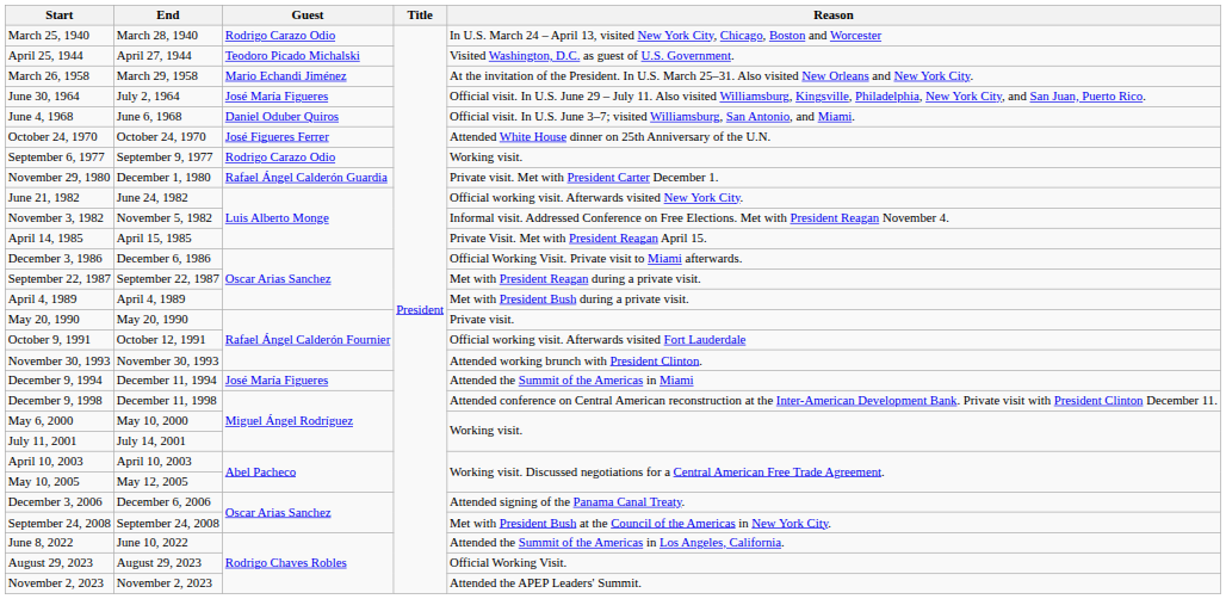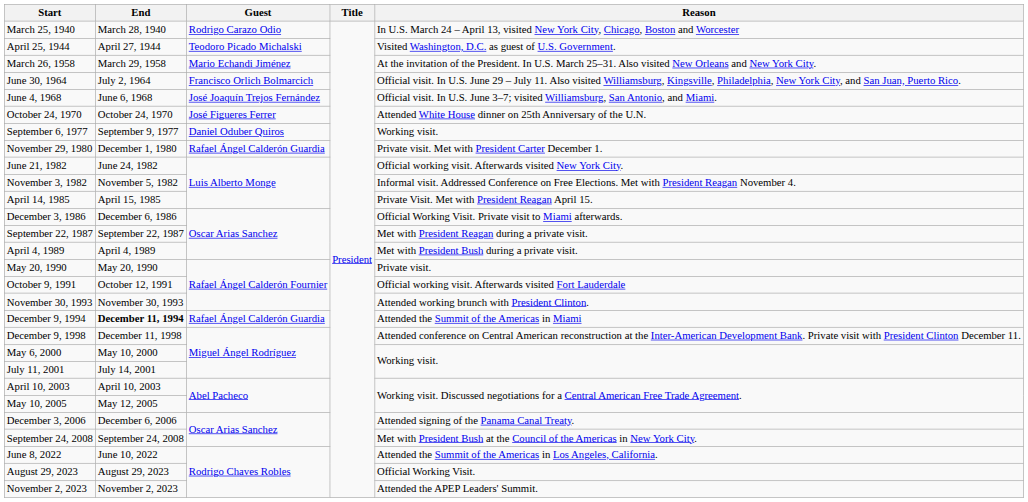June 30, 1964 | Guest: José María Figueres -> Francisco Orlich Bolmarcich
June 4, 1968 | Guest: Daniel Oduber Quiros -> José Joaquín Trejos Fernández
September 6, 1977 | Guest: Rodrigo Carazo Odio -> Daniel Oduber Quiros
December 9, 1994 | End: normal -> bold
December 9, 1994 | Guest: José María Figueres -> Rafael Ángel Calderón Guardia
